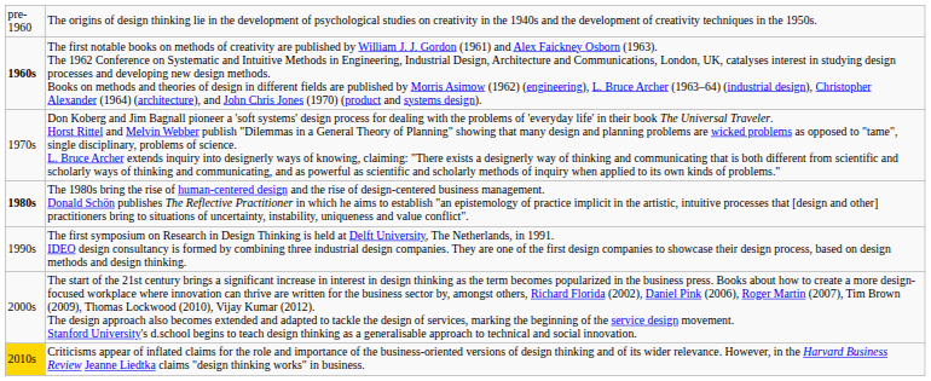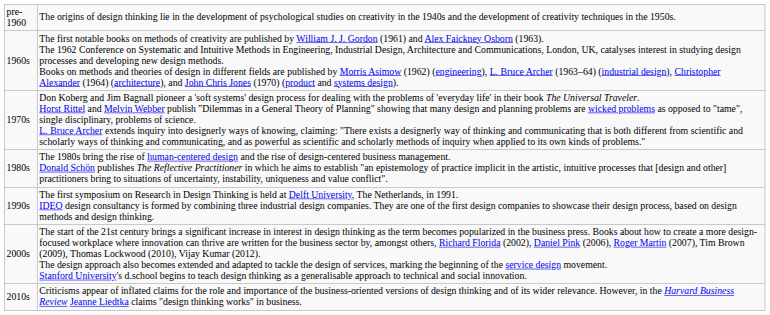row 2 | column 1: bold -> normal
row 4 | column 1: bold -> normal
row 7 | column 1: gold background -> no background
